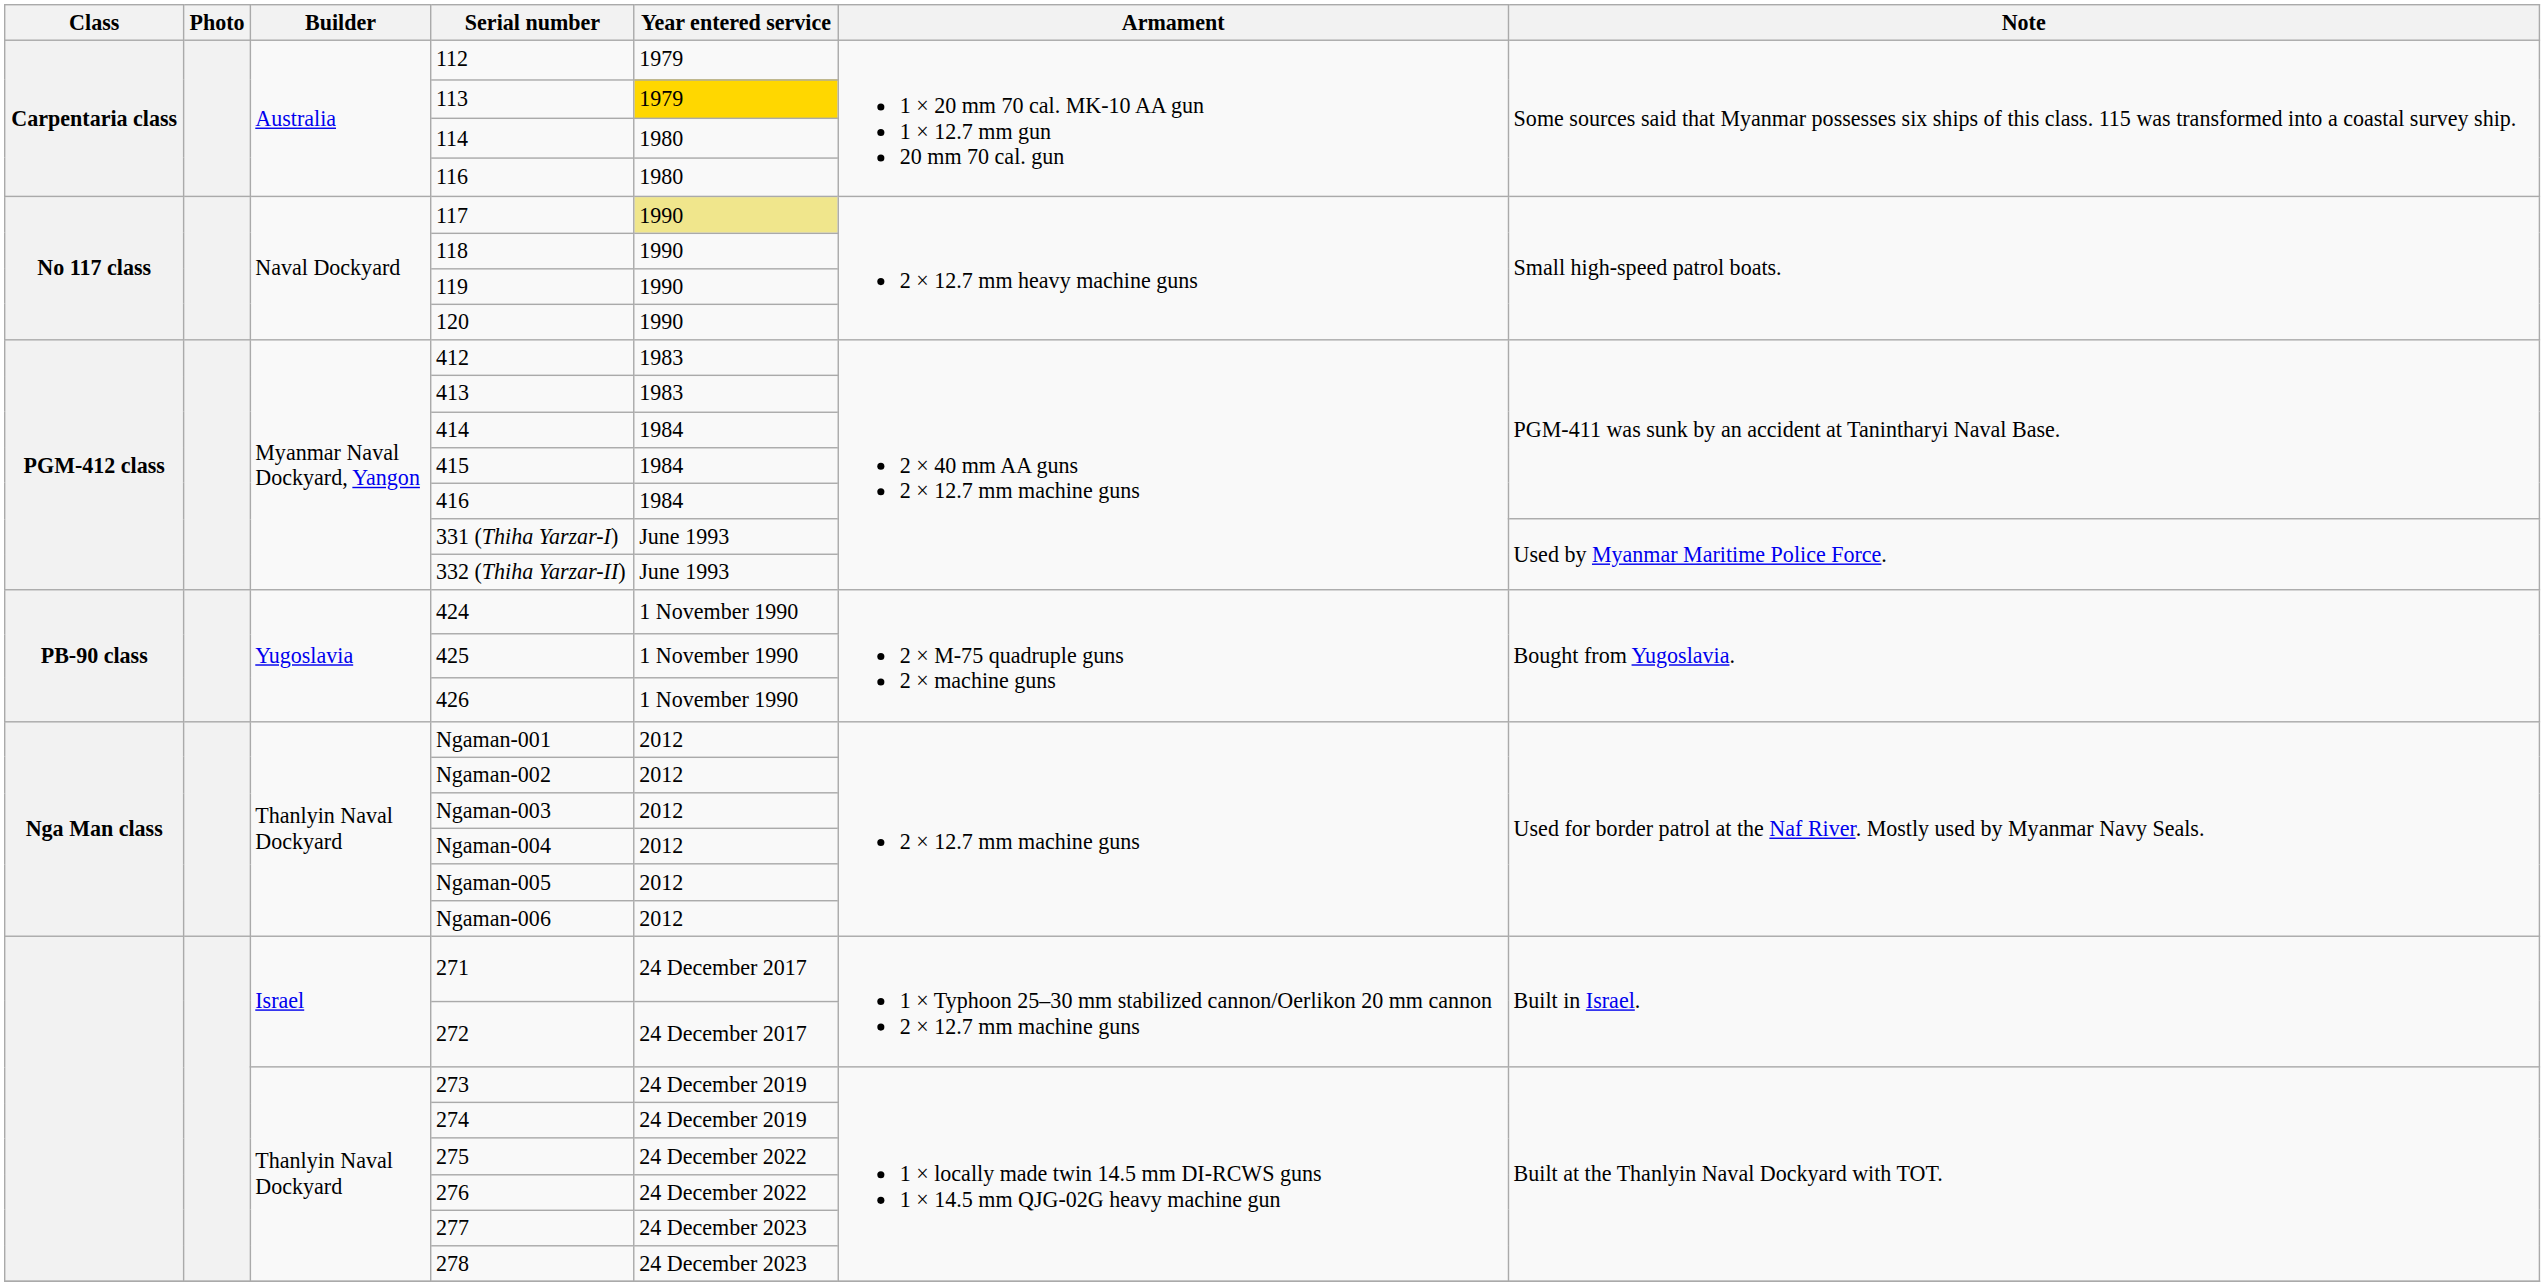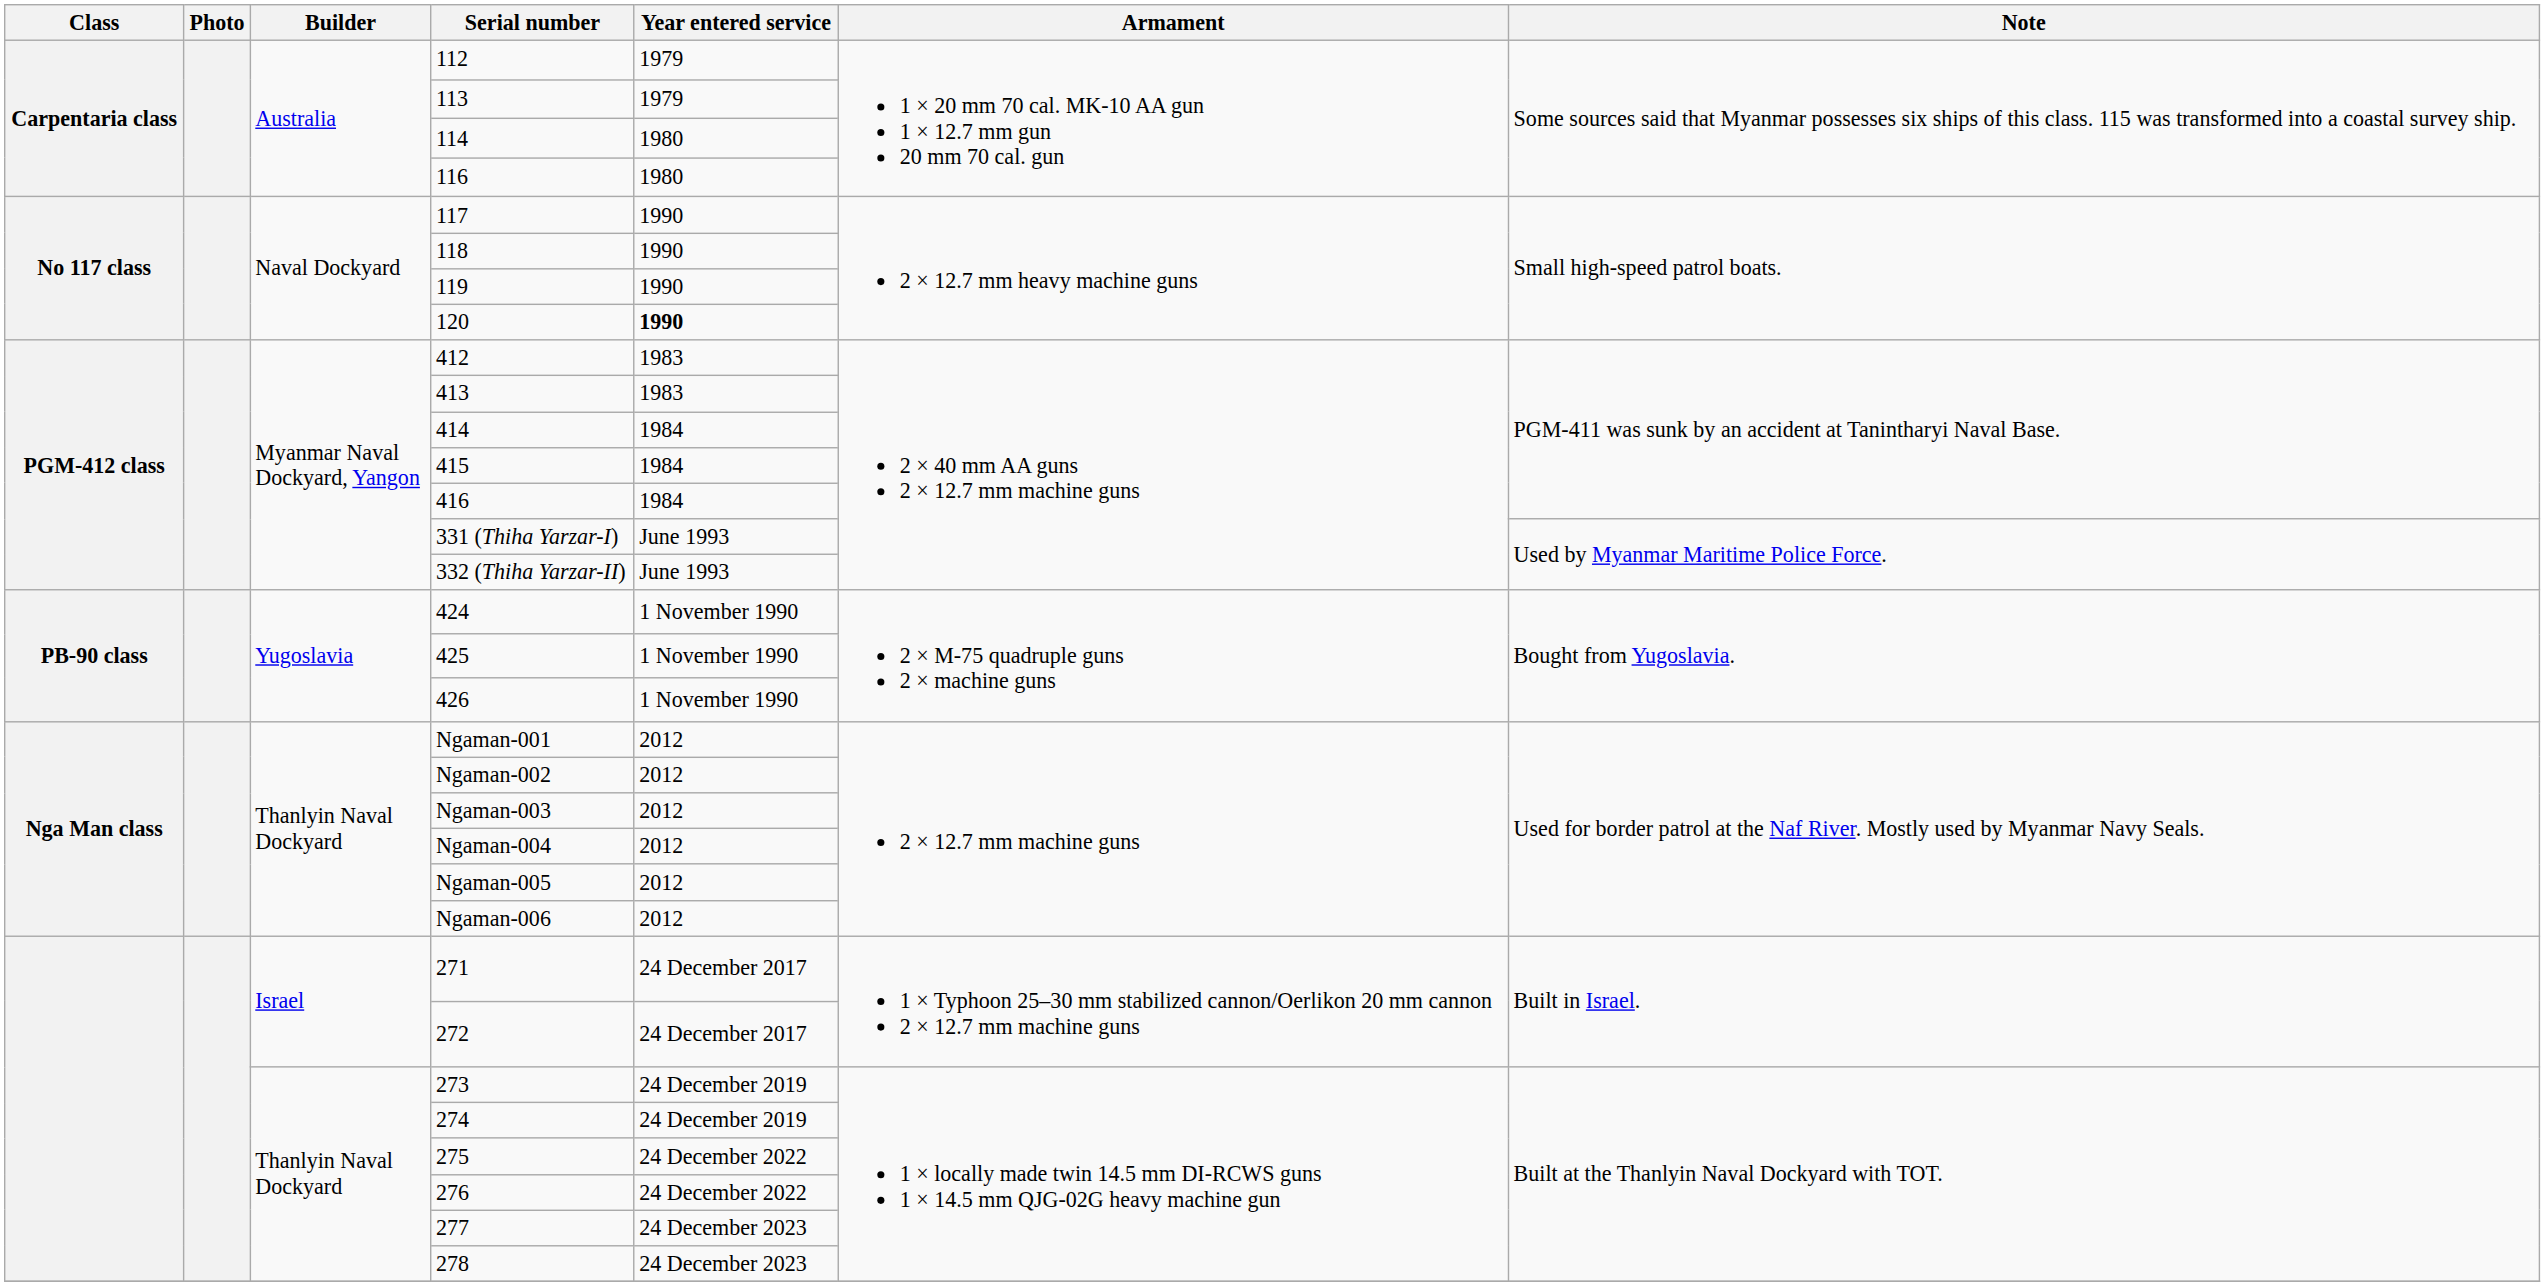113 | Year entered service: gold background -> no background
117 | Year entered service: khaki background -> no background
120 | Year entered service: normal -> bold
